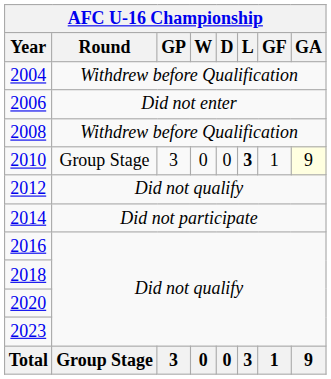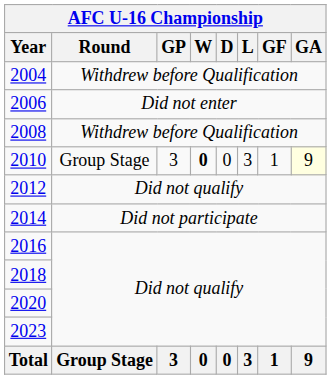2010 | AFC U-16 Championship / W: normal -> bold
2010 | AFC U-16 Championship / L: bold -> normal
